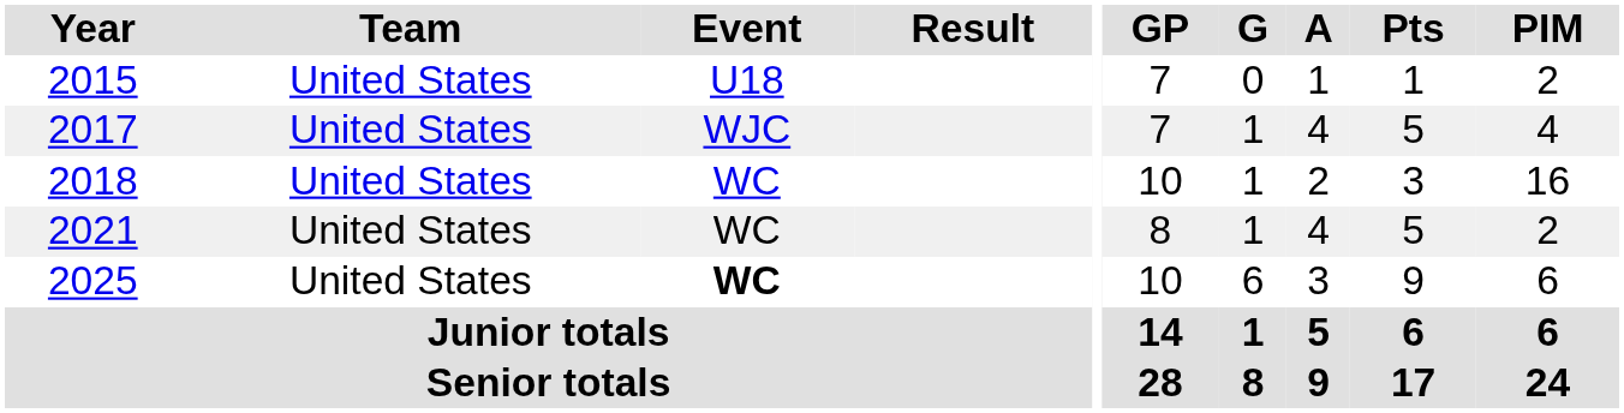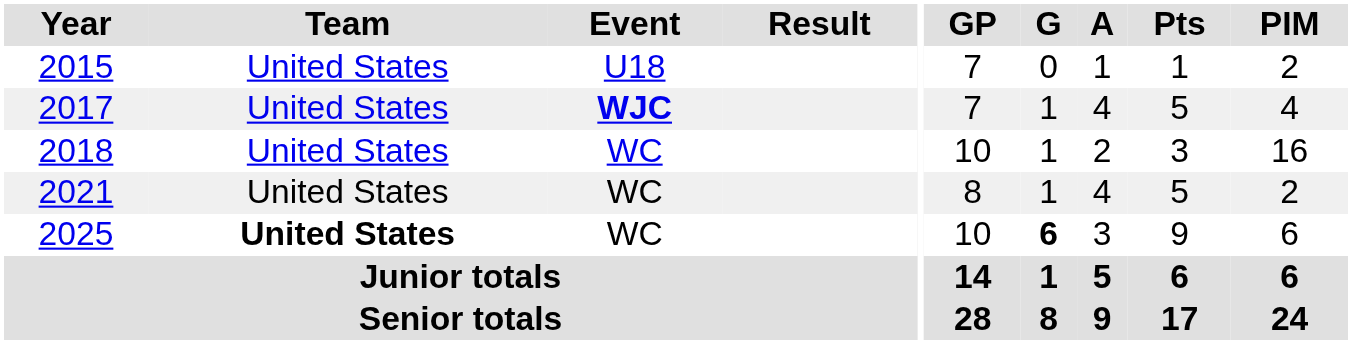2017 | Event: normal -> bold
2025 | Team: normal -> bold
2025 | Event: bold -> normal
2025 | G: normal -> bold
